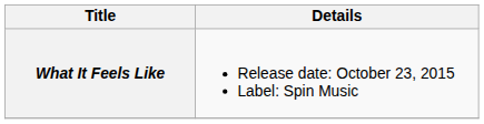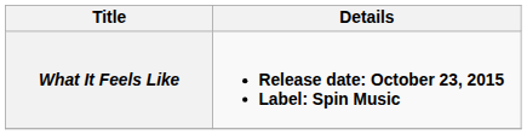What It Feels Like | Details: normal -> bold
